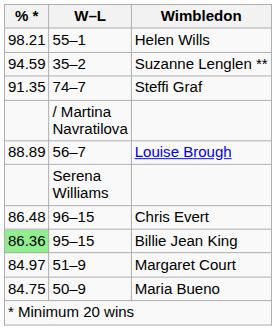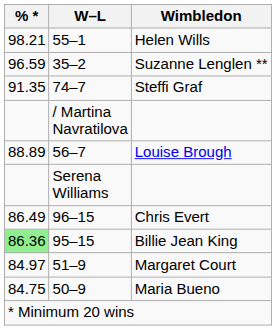Suzanne Lenglen ** | % *: 94.59 -> 96.59
Chris Evert | % *: 86.48 -> 86.49
